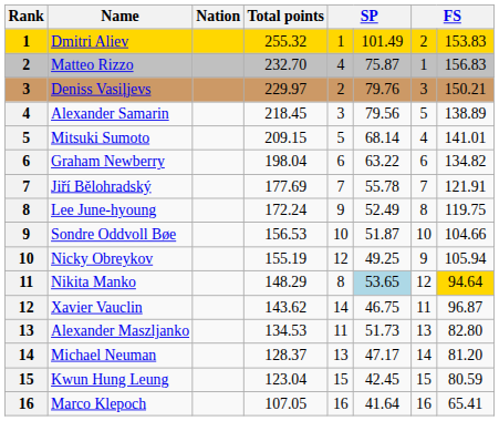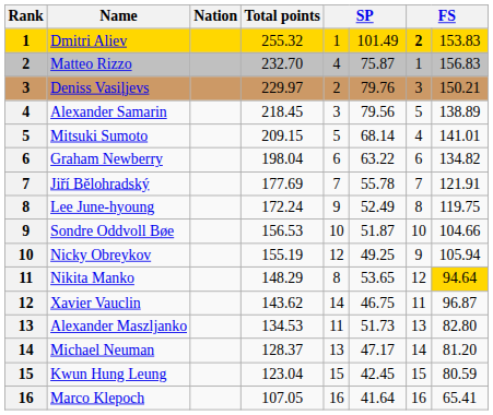Dmitri Aliev | column 7: normal -> bold
Nikita Manko | column 6: lightblue background -> no background
